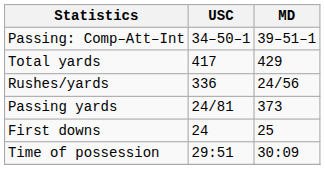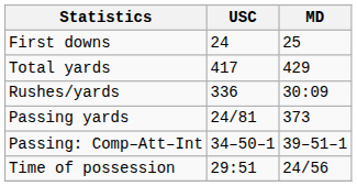rows swapped: First downs <-> Passing: Comp–Att–Int
Rushes/yards | MD: 24/56 -> 30:09
Time of possession | MD: 30:09 -> 24/56
